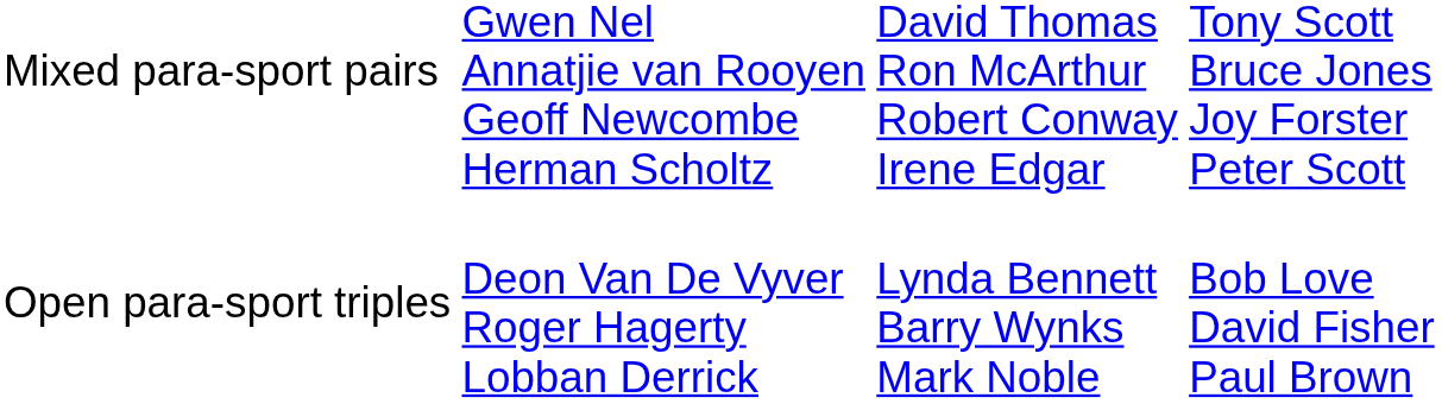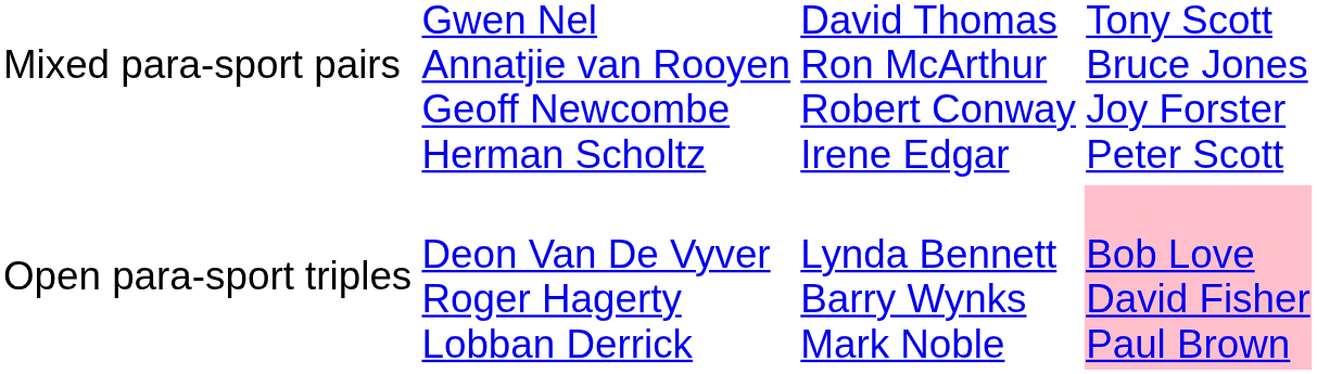Open para-sport triples | column 4: no background -> pink background
